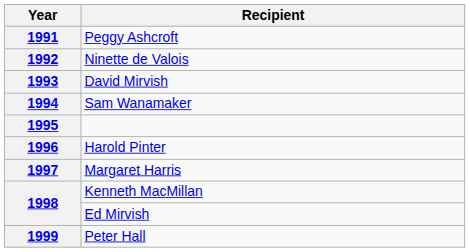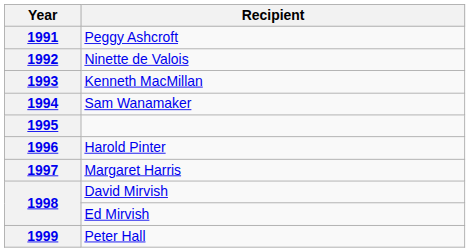row 4 | Recipient: David Mirvish -> Kenneth MacMillan
row 9 | Recipient: Kenneth MacMillan -> David Mirvish
